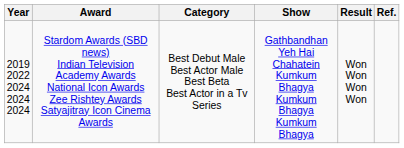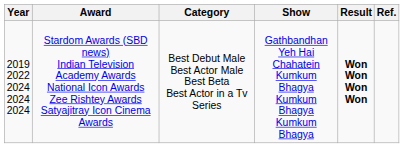row 2 | Result: normal -> bold
